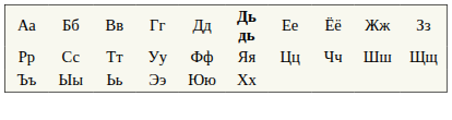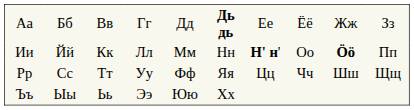+ row: Ии | Йй | Кк | Лл | Мм | Нн | Н' н' | Оо | Ӧӧ | Пп
